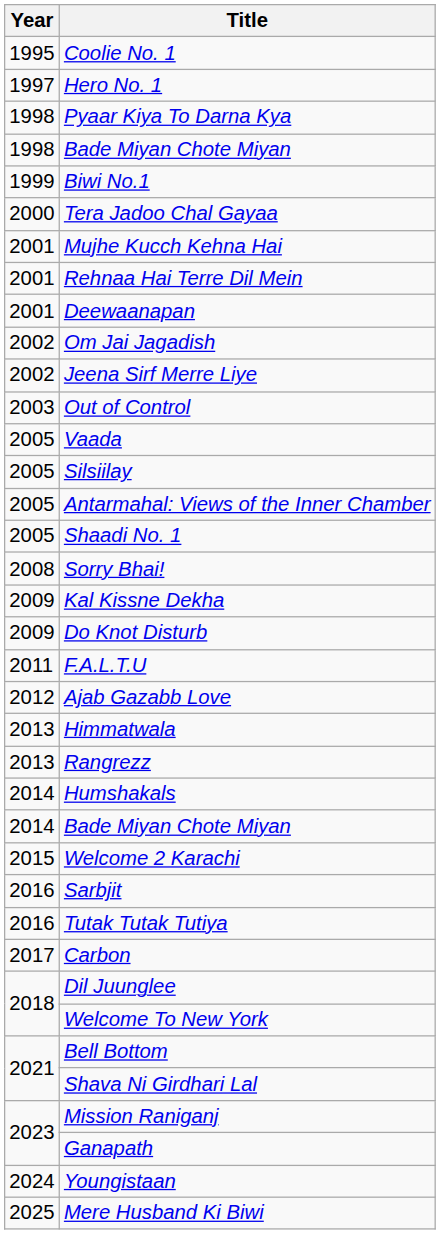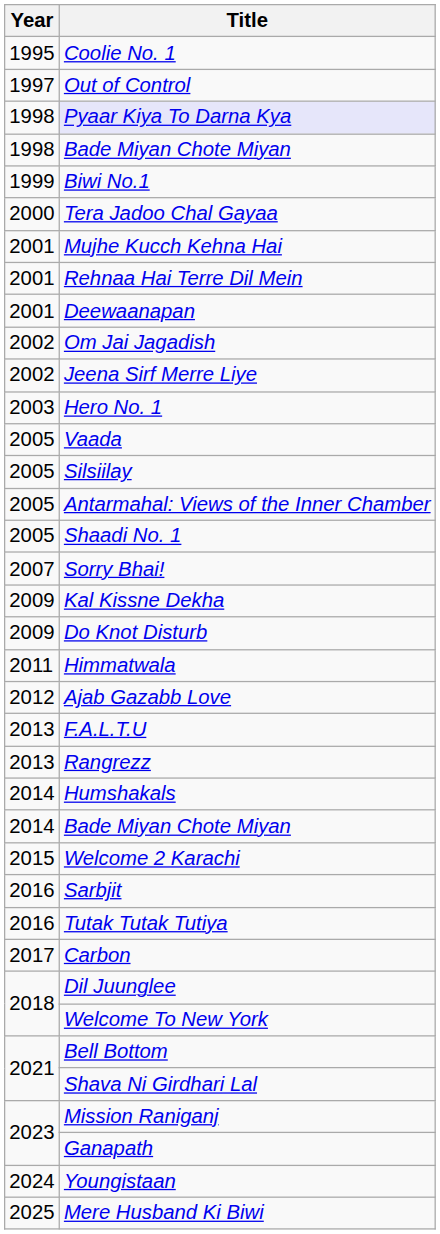row 3 | Title: Hero No. 1 -> Out of Control
row 4 | Title: no background -> lavender background
row 13 | Title: Out of Control -> Hero No. 1
row 18 | Year: 2008 -> 2007
row 21 | Title: F.A.L.T.U -> Himmatwala
row 23 | Title: Himmatwala -> F.A.L.T.U
